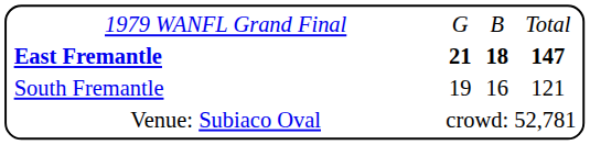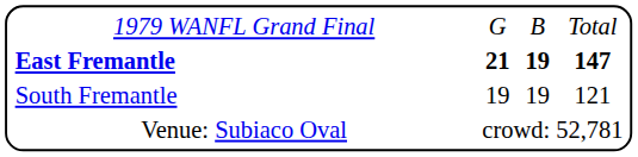East Fremantle | column 3: 18 -> 19
South Fremantle | column 3: 16 -> 19
